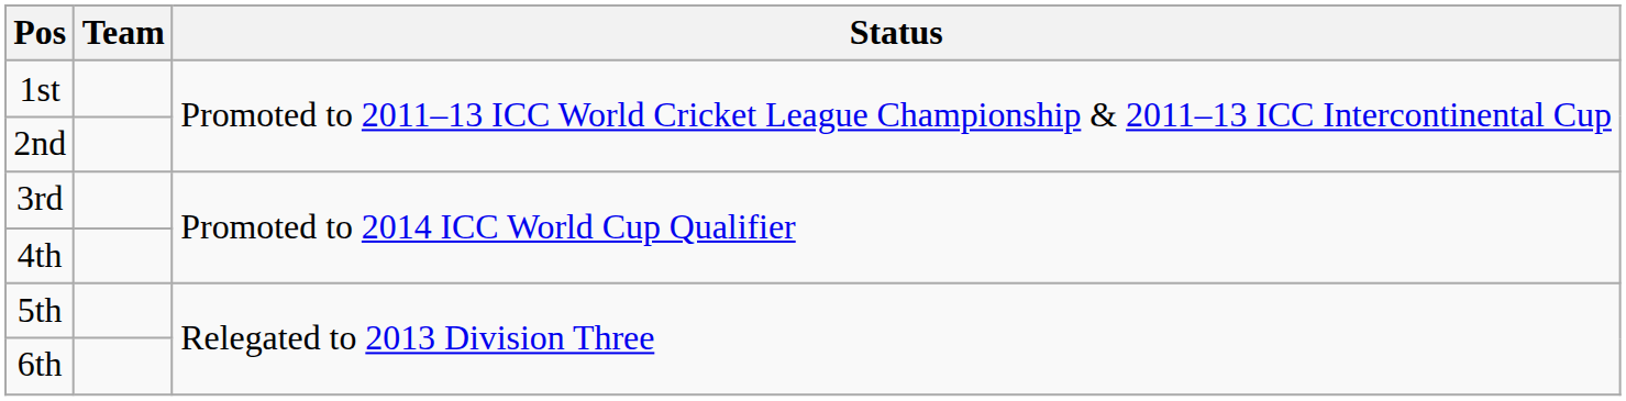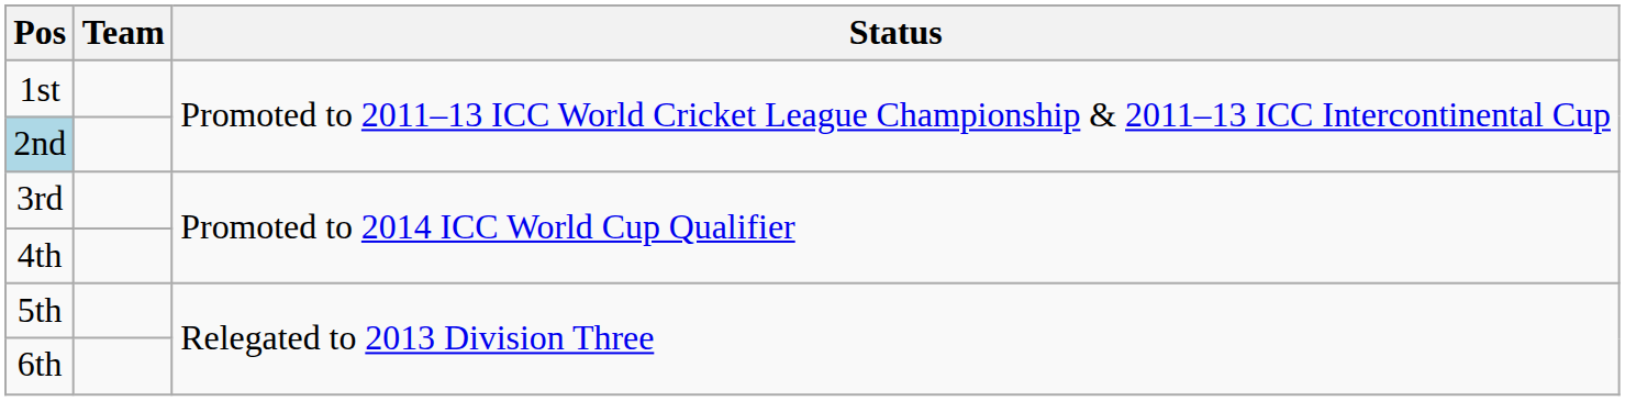2nd | Pos: no background -> lightblue background
